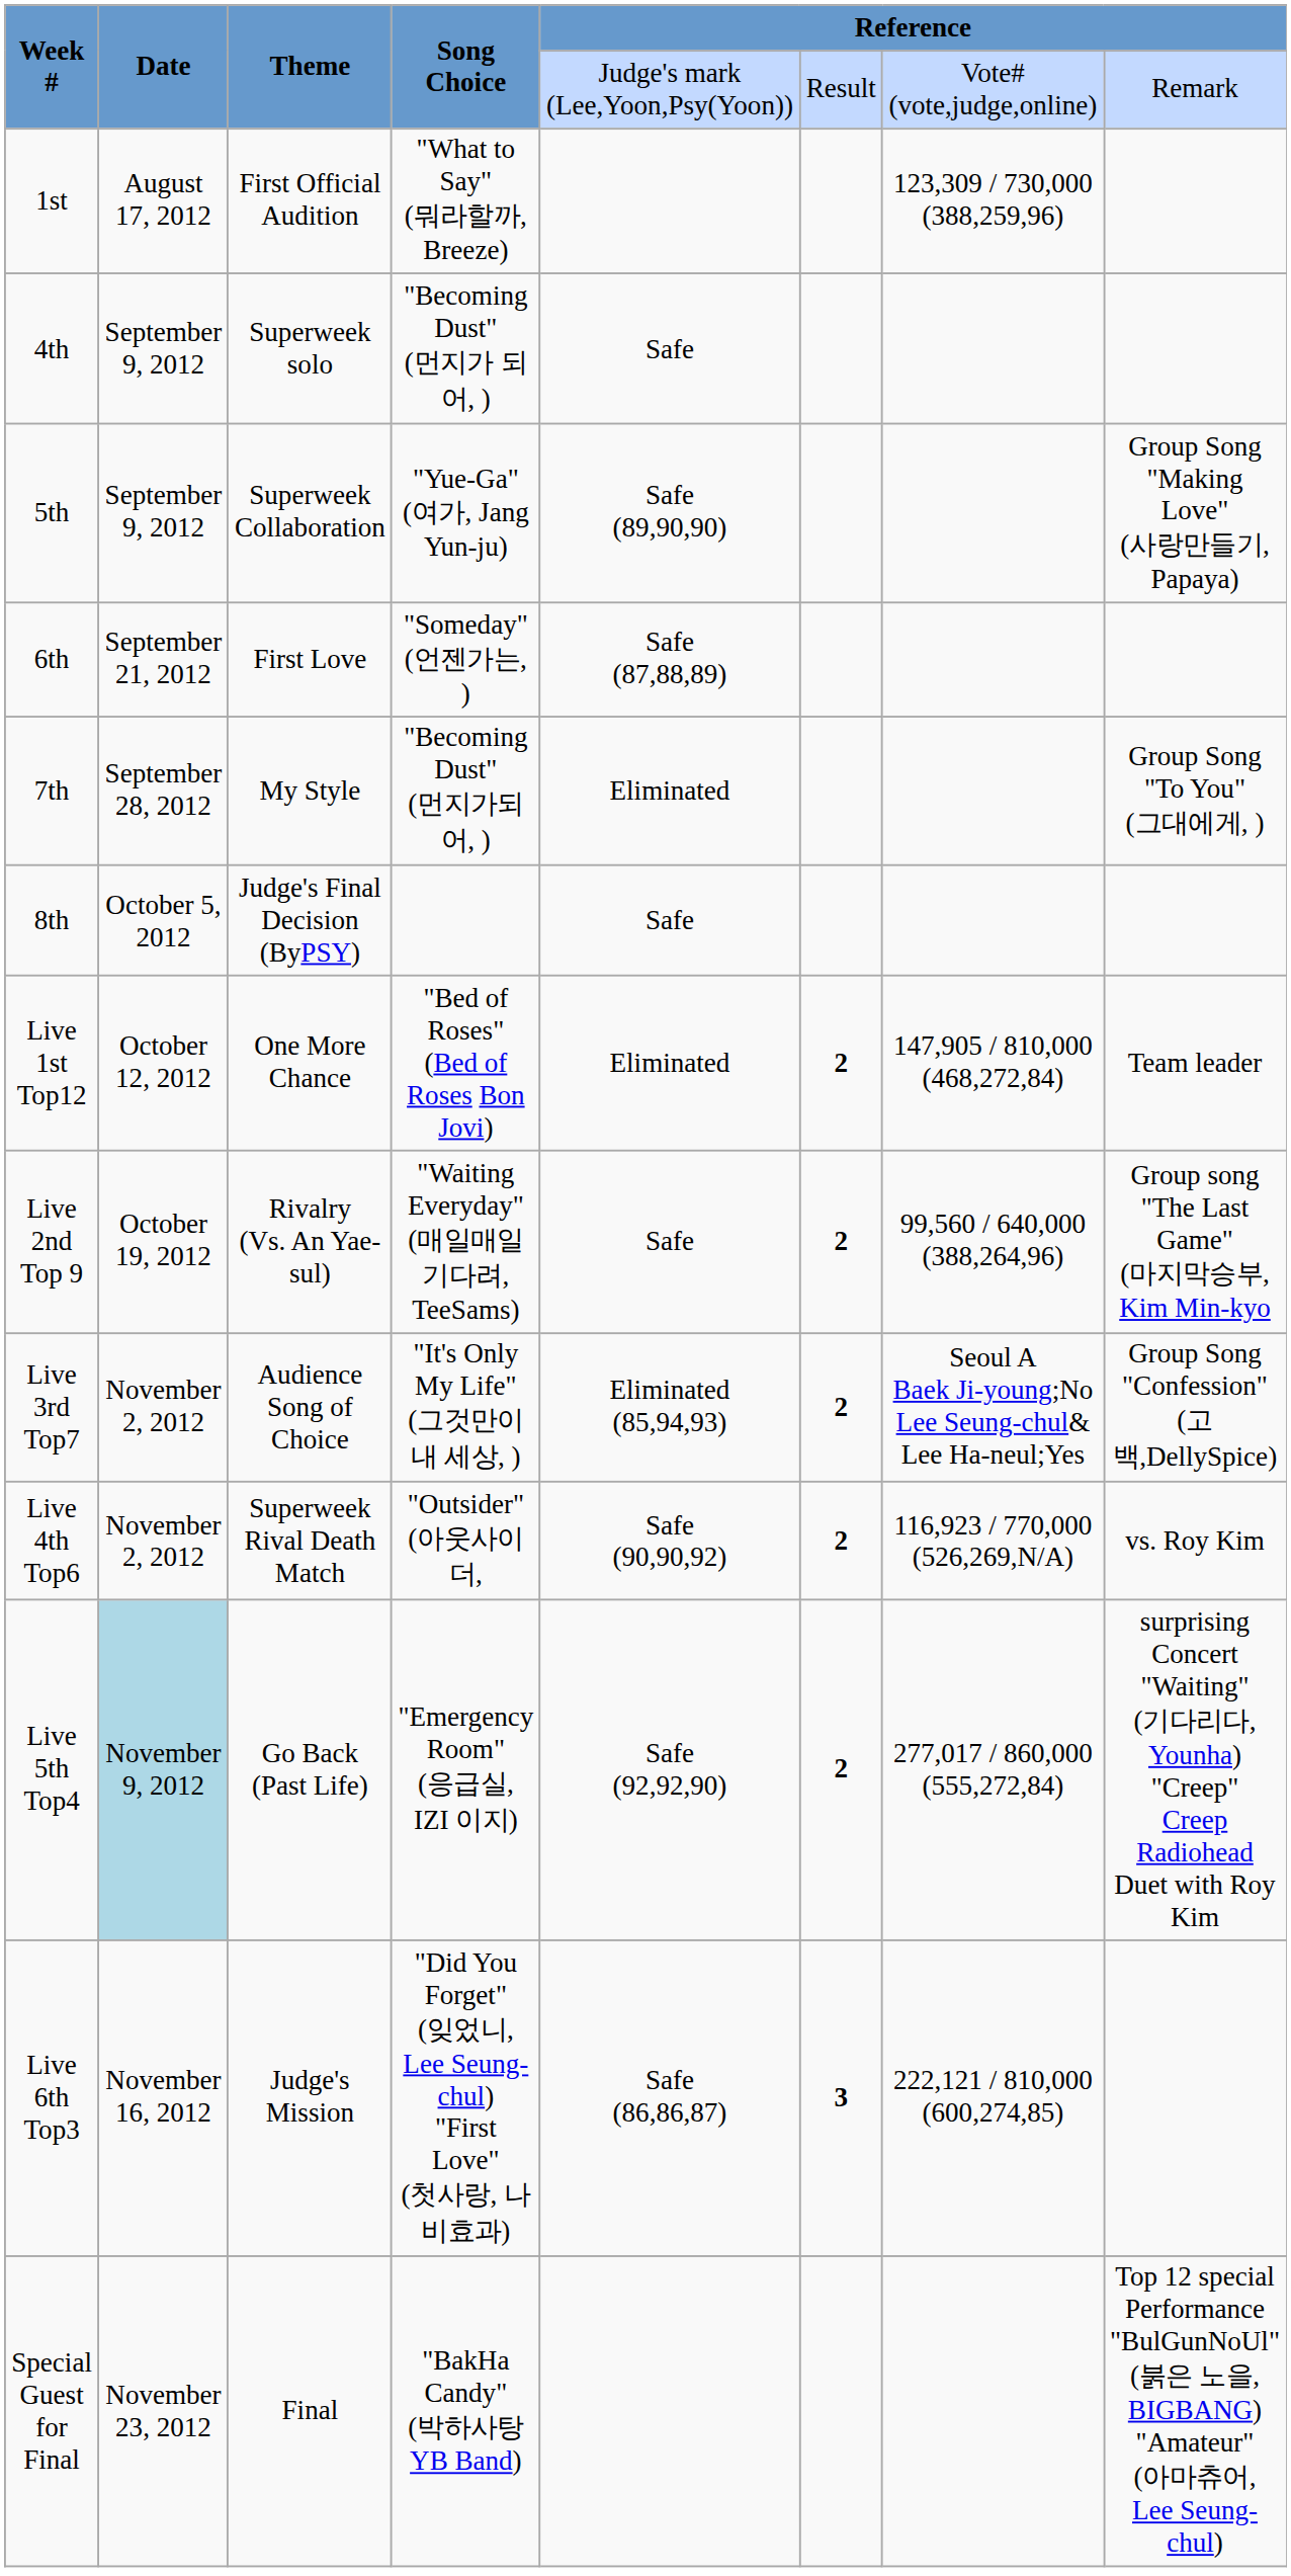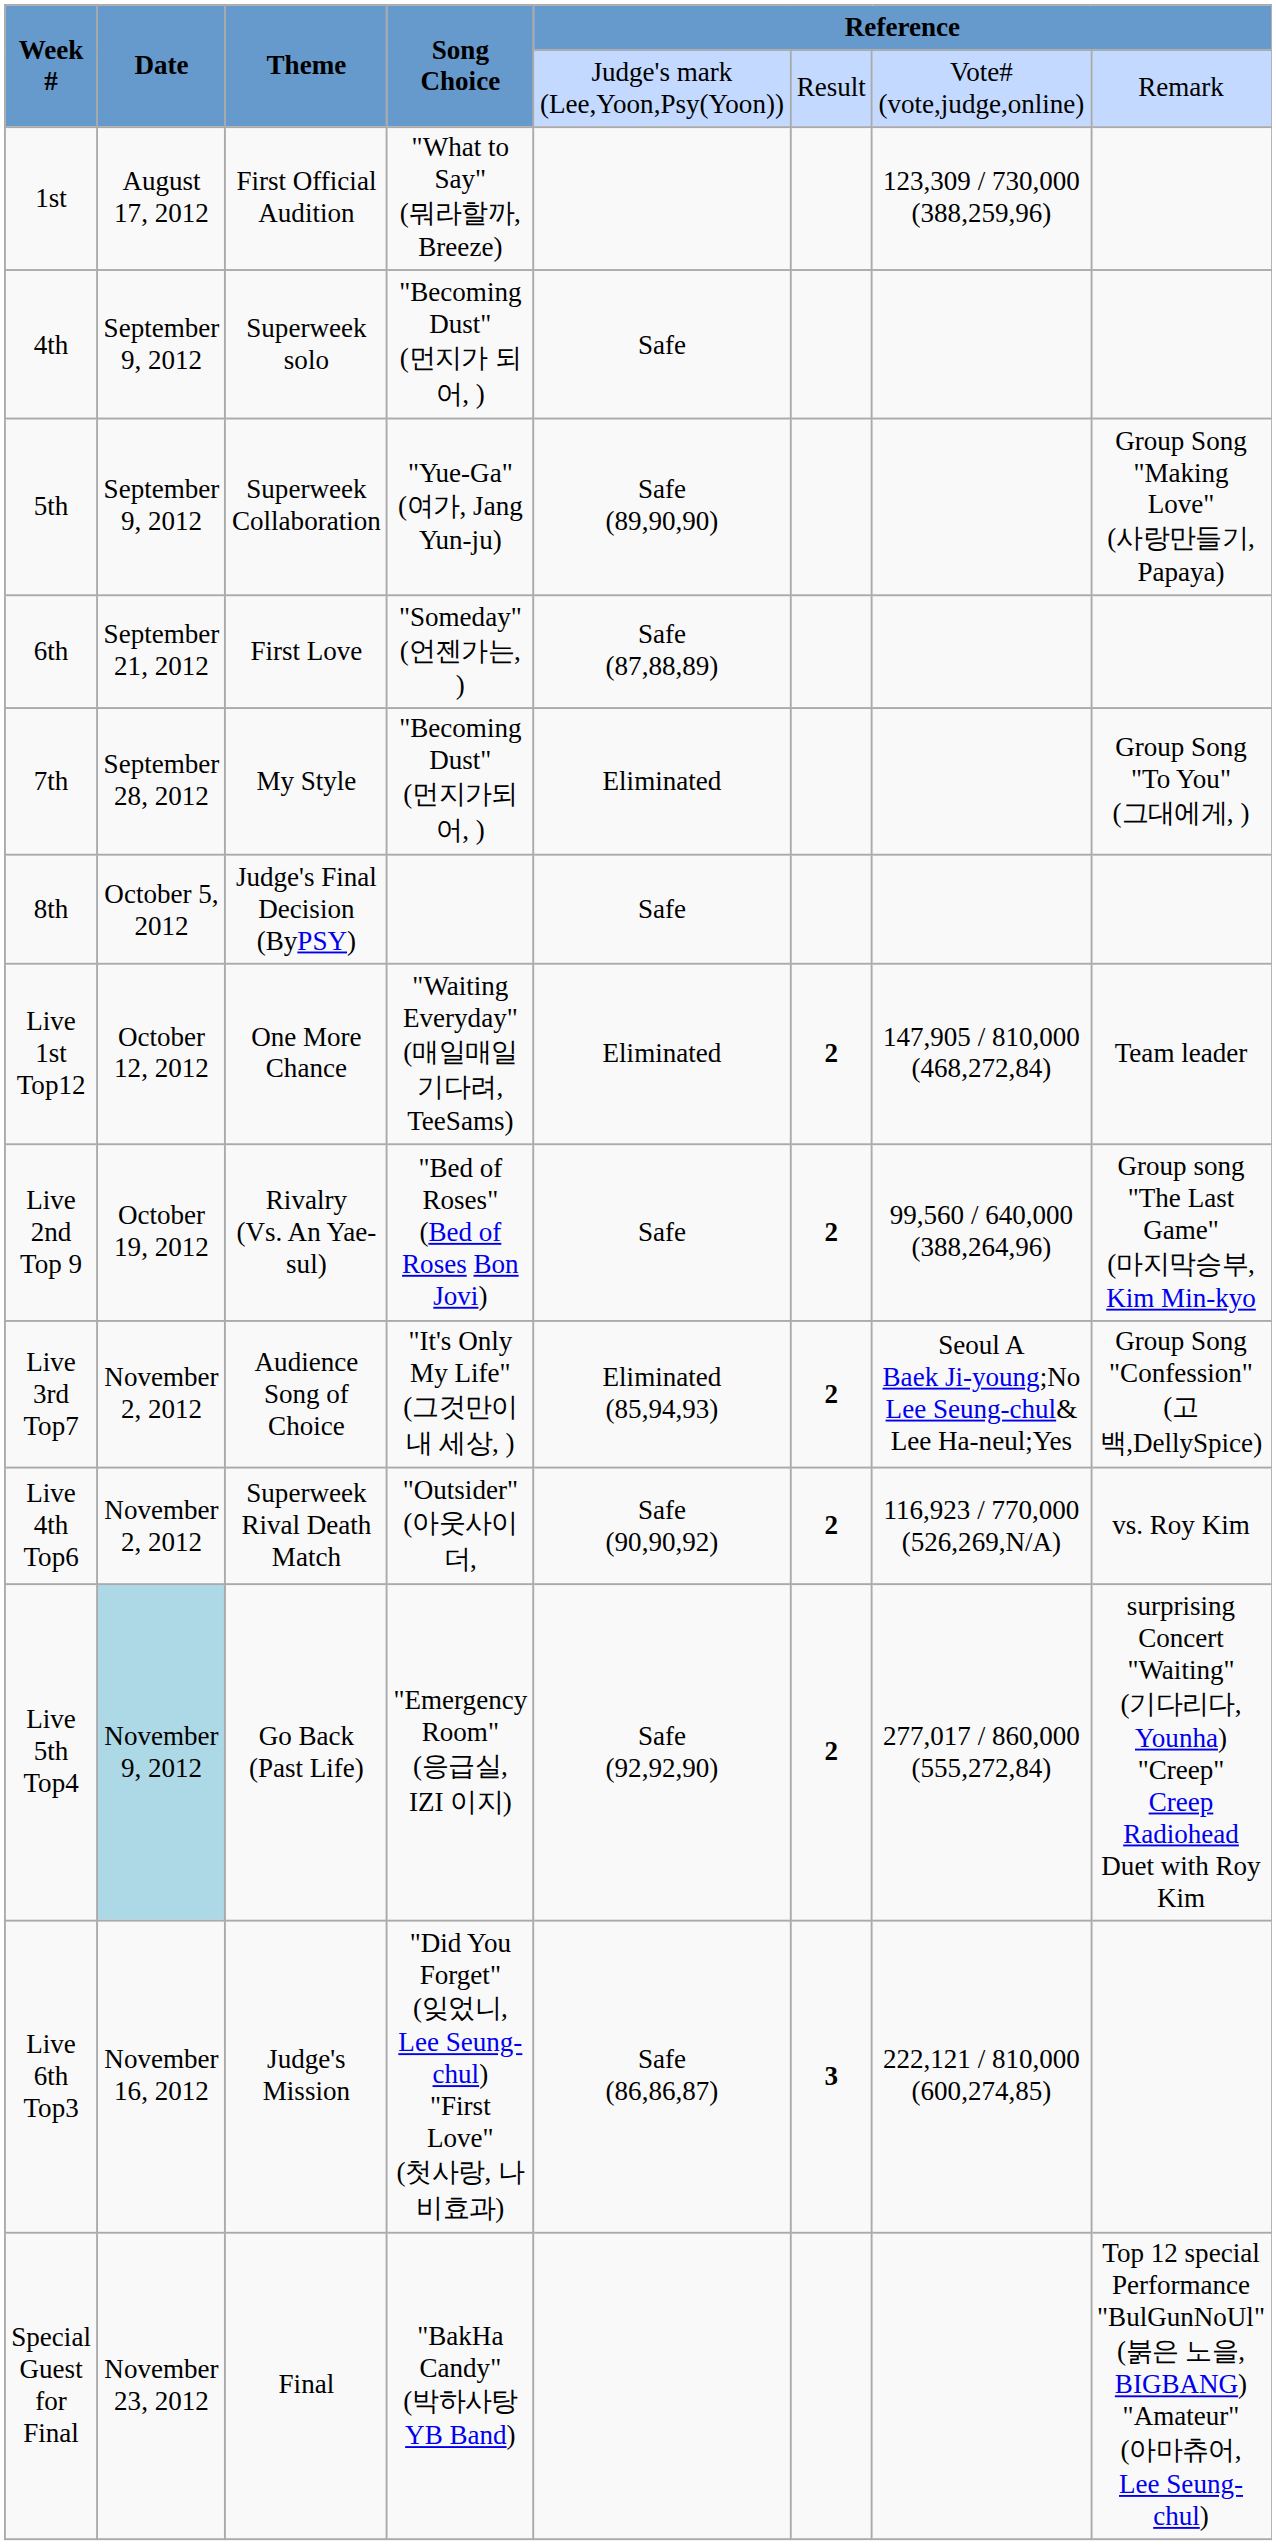Live 1st Top12 | Song Choice: "Bed of Roses" (Bed of Roses Bon Jovi) -> "Waiting Everyday" (매일매일 기다려, TeeSams)
Live 2nd Top 9 | Song Choice: "Waiting Everyday" (매일매일 기다려, TeeSams) -> "Bed of Roses" (Bed of Roses Bon Jovi)
